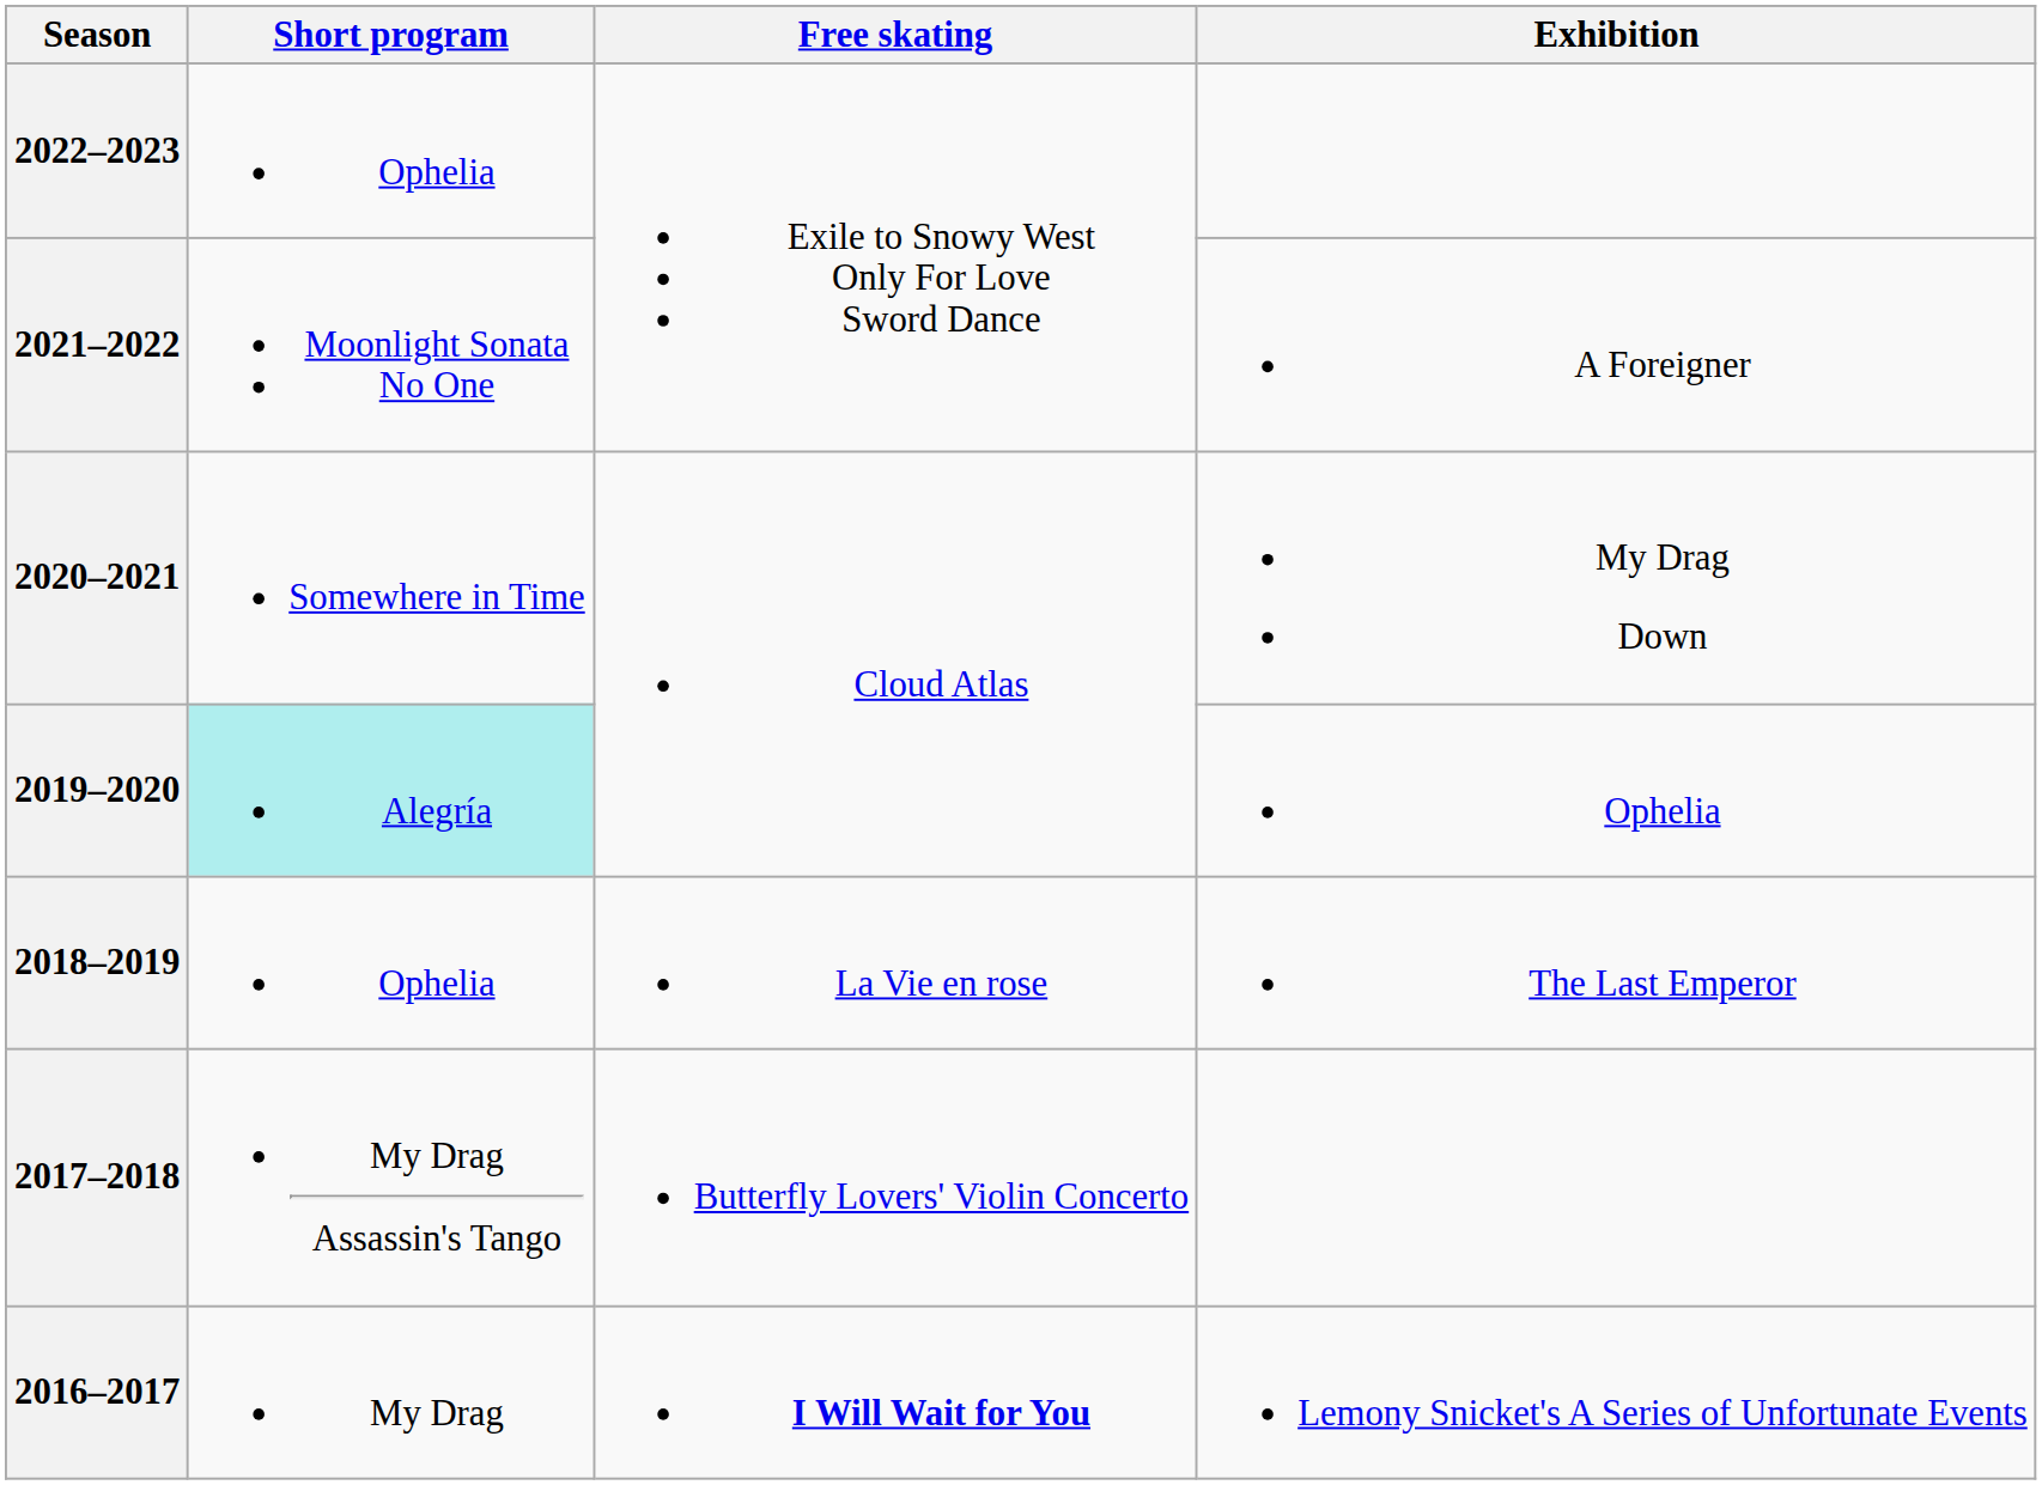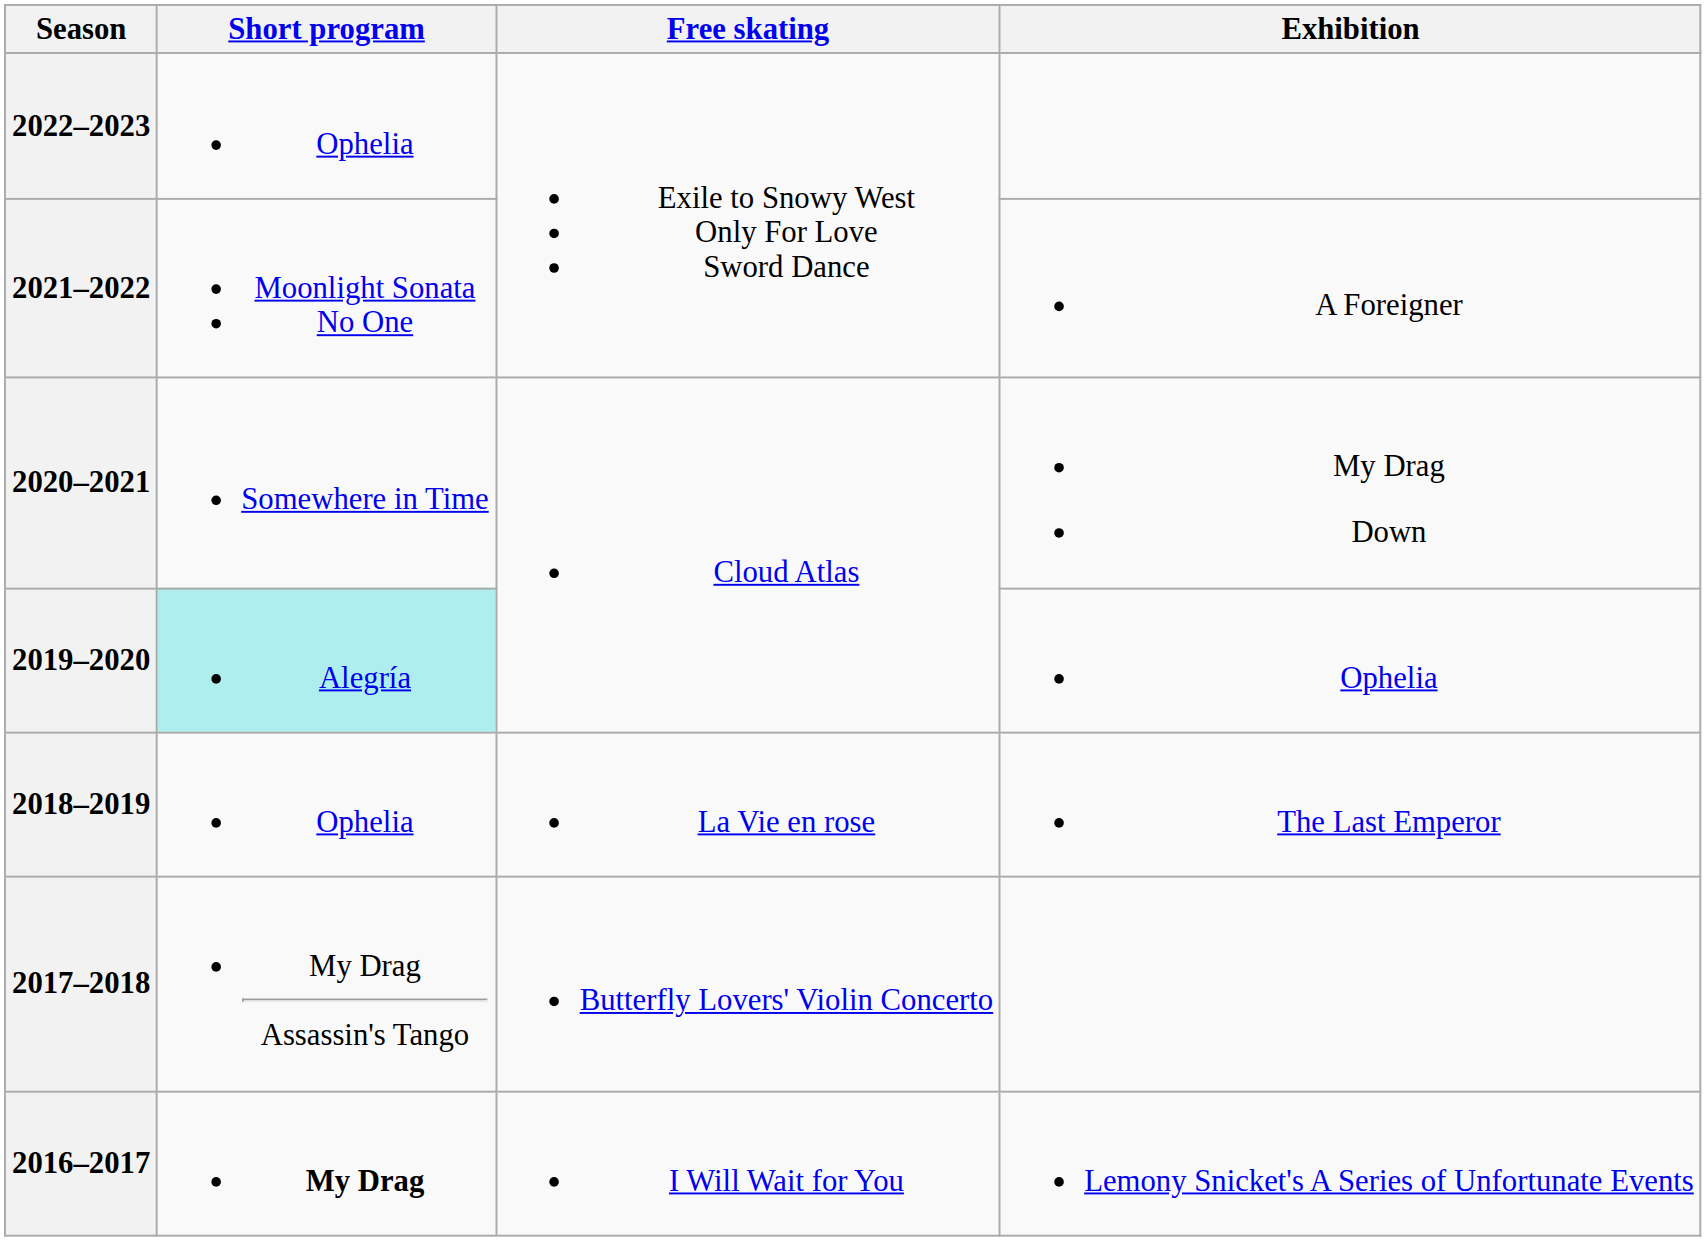2016–2017 | Short program: normal -> bold
2016–2017 | Free skating: bold -> normal
